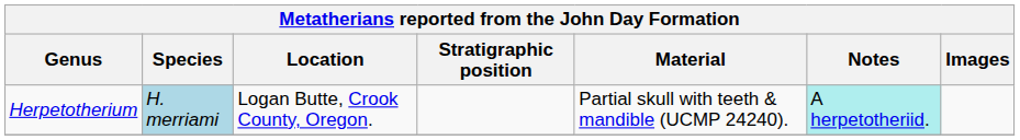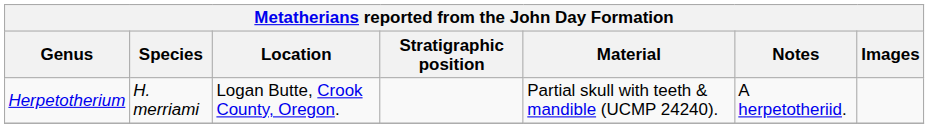Herpetotherium | Species: lightblue background -> no background
Herpetotherium | Notes: paleturquoise background -> no background
